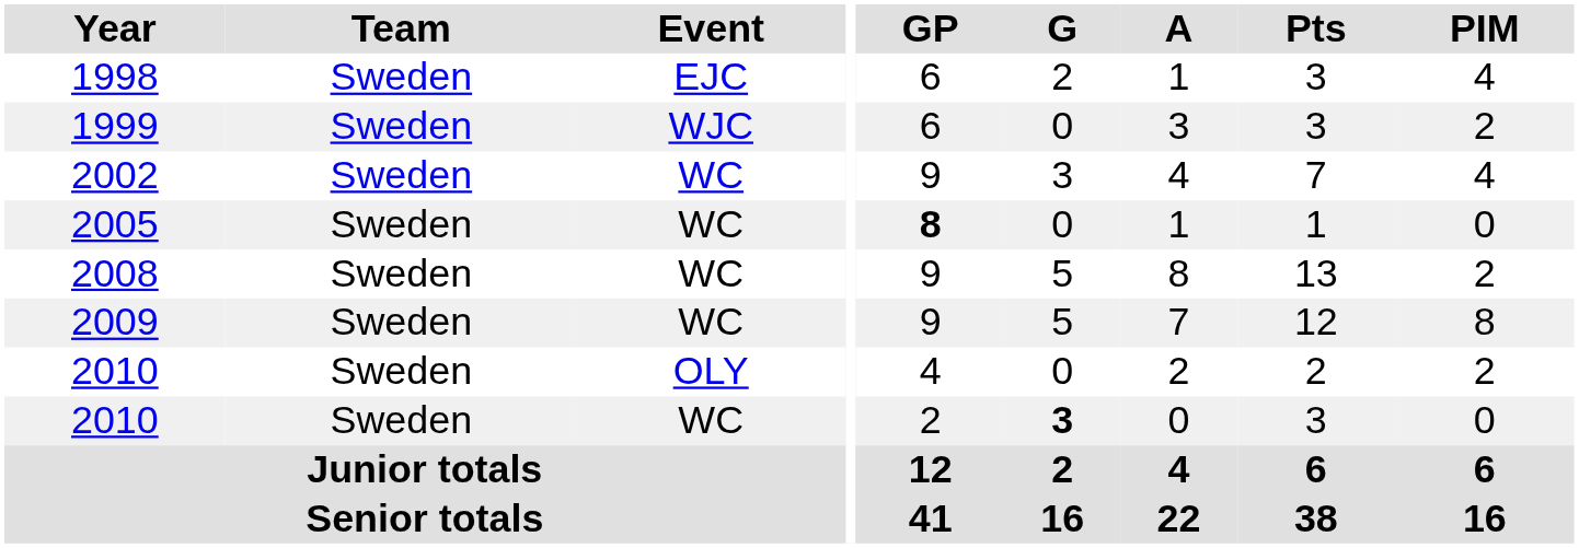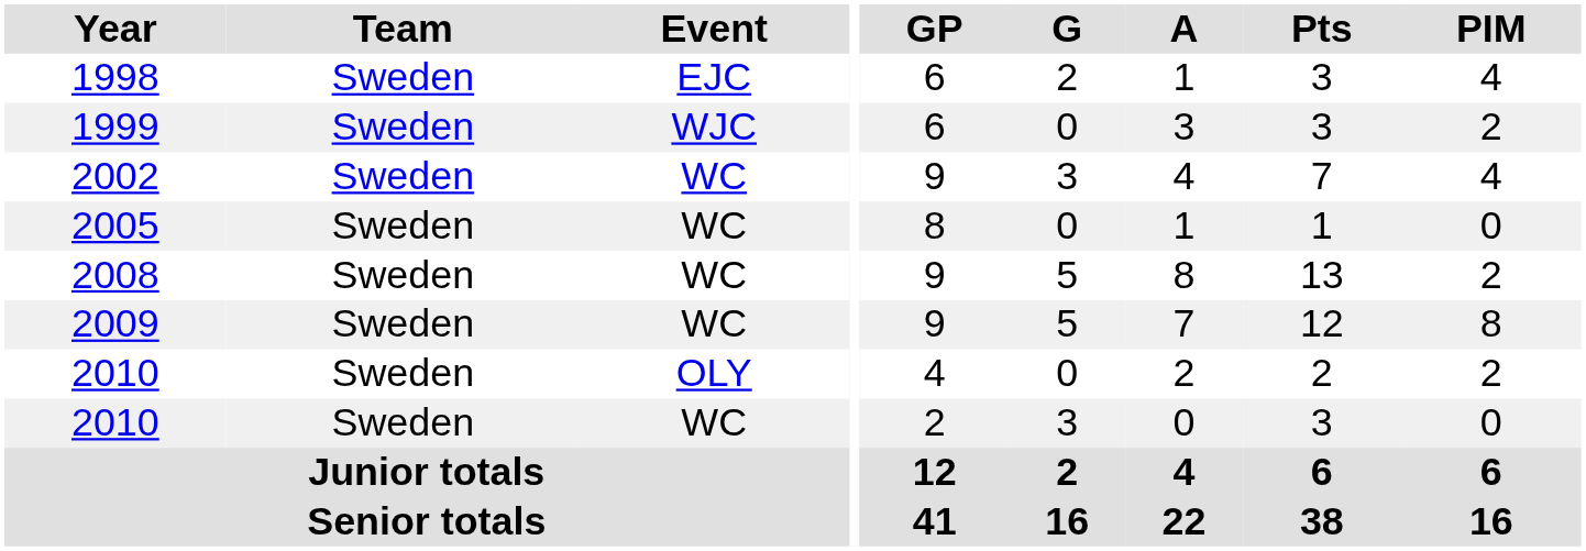2005 | GP: bold -> normal
2010 / WC | G: bold -> normal
